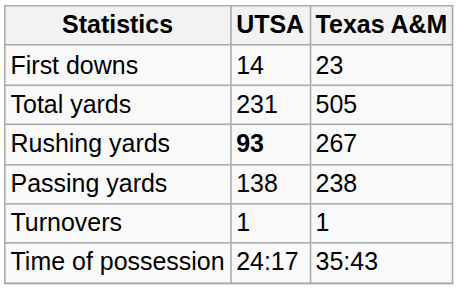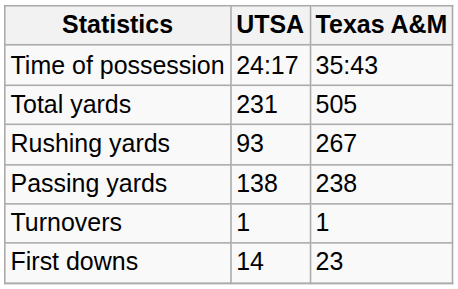rows swapped: First downs <-> Time of possession
Rushing yards | UTSA: bold -> normal
